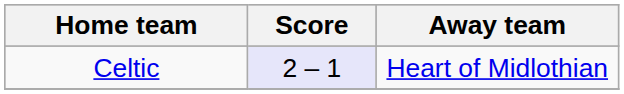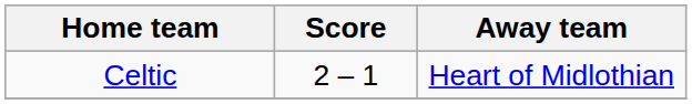Celtic | Score: lavender background -> no background
